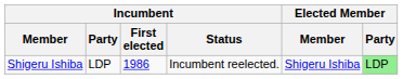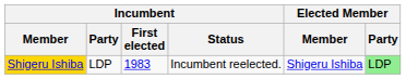row 3 | Incumbent / Member: no background -> gold background
row 3 | Incumbent / First elected: 1986 -> 1983
